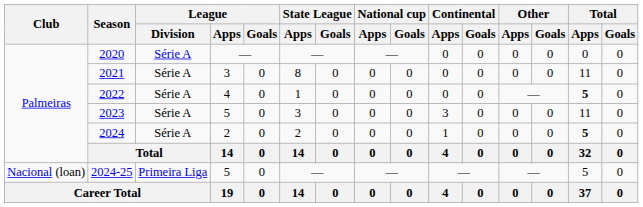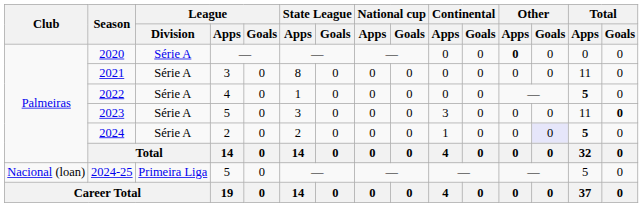2020 | Other / Apps: normal -> bold
2023 | Total / Goals: normal -> bold
2024 | Other / Goals: no background -> lavender background
